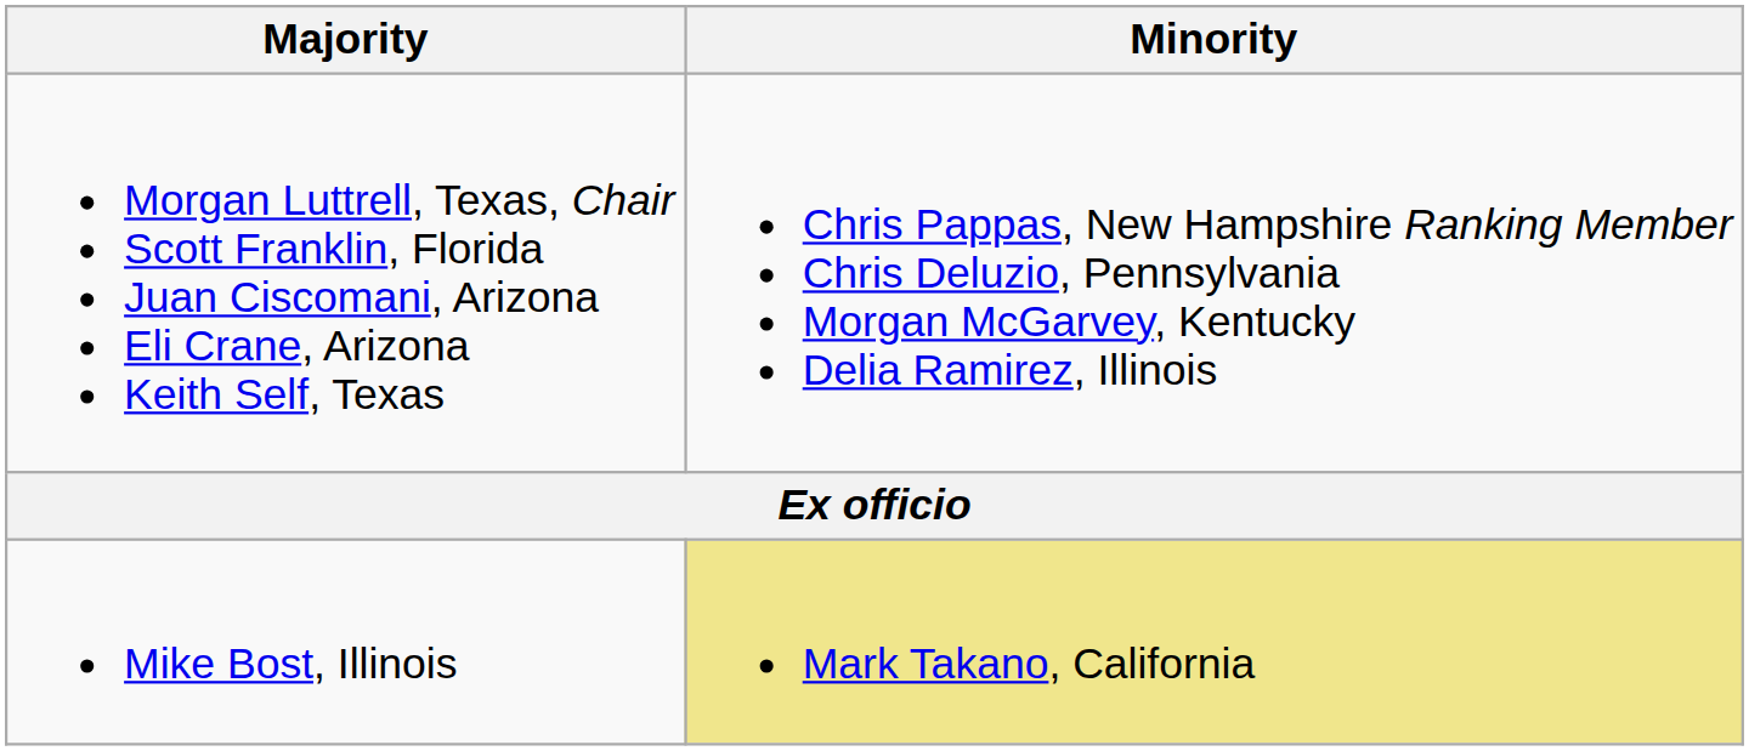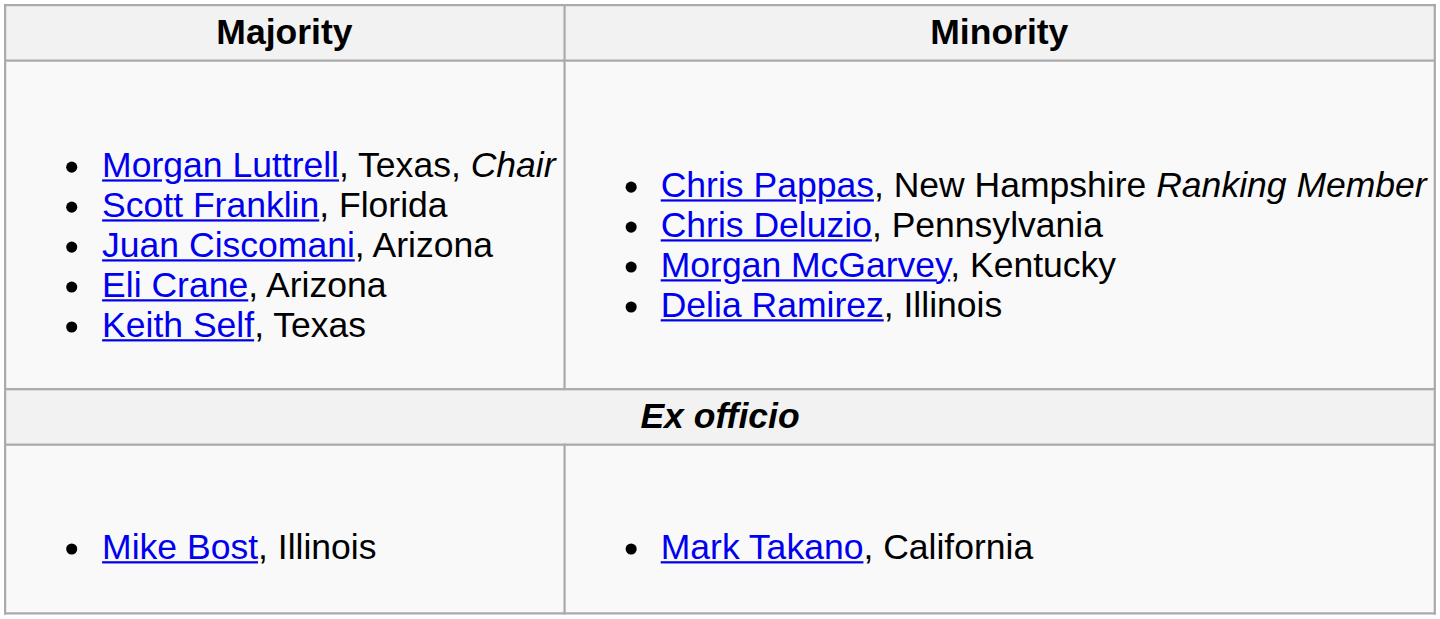Mike Bost, Illinois | Minority: khaki background -> no background
